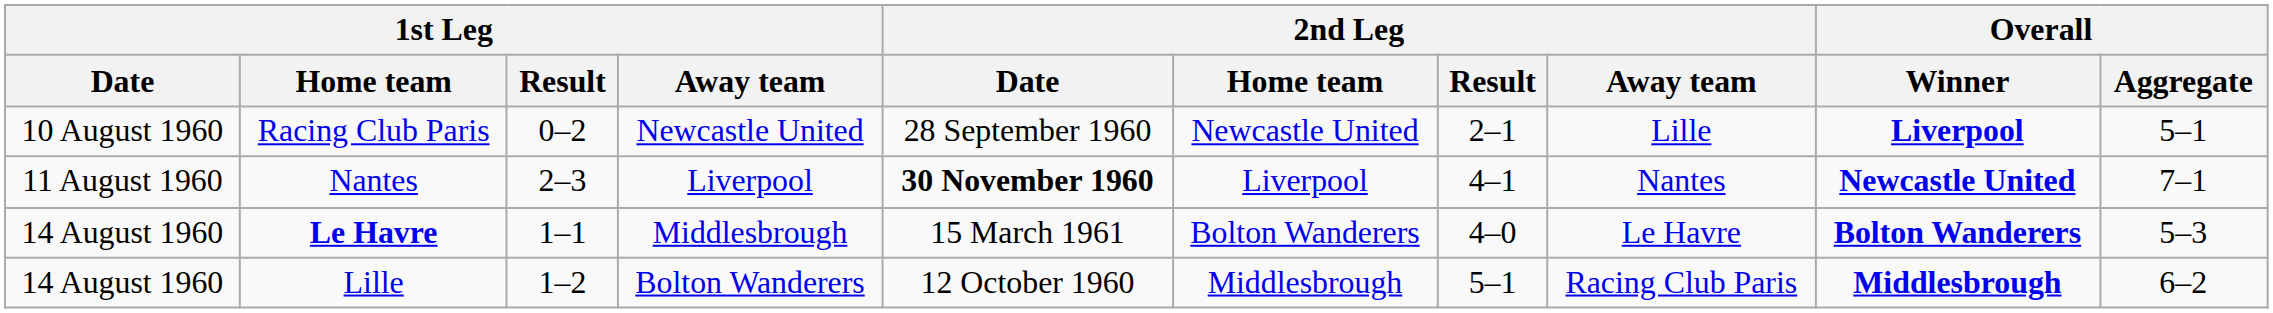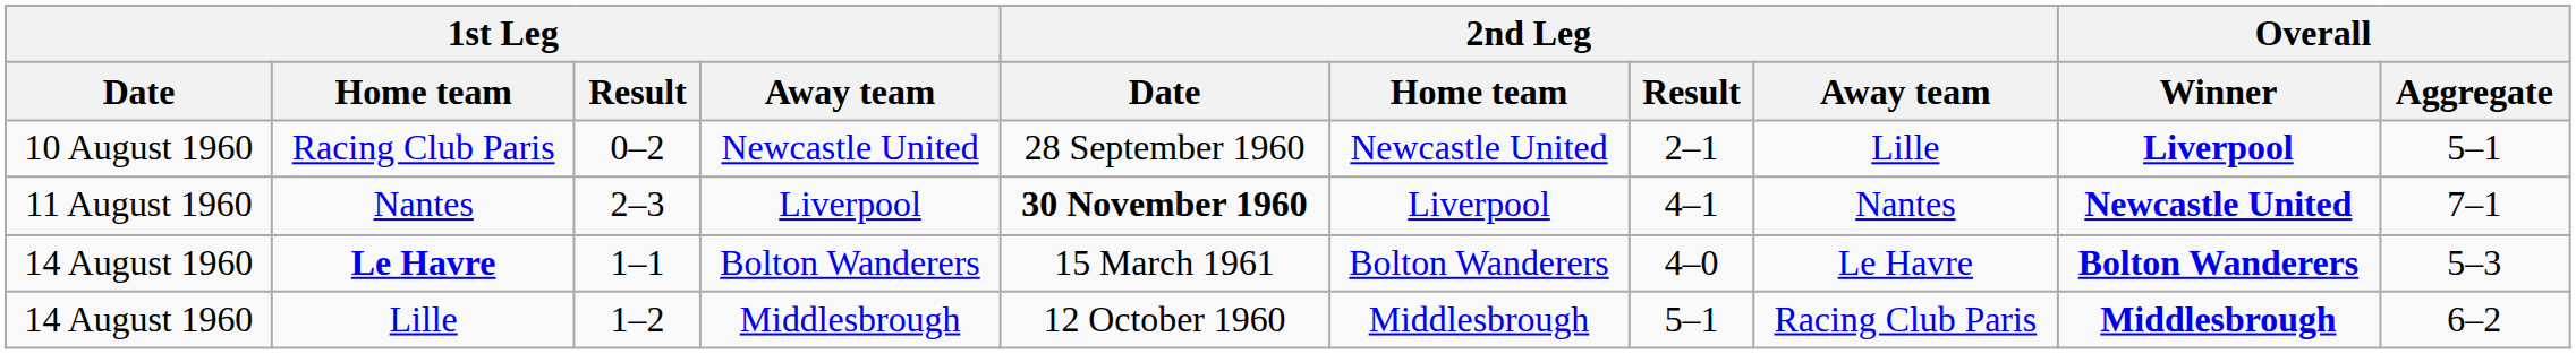row 5 | 1st Leg / Away team: Middlesbrough -> Bolton Wanderers
row 6 | 1st Leg / Away team: Bolton Wanderers -> Middlesbrough
